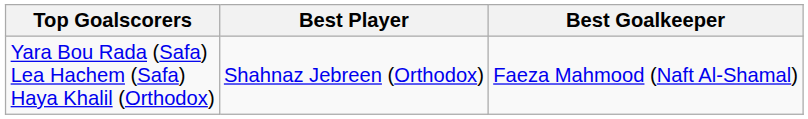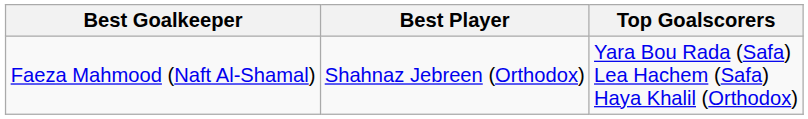columns swapped: Top Goalscorers <-> Best Goalkeeper
